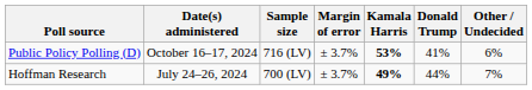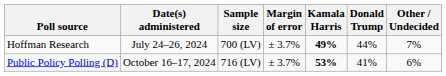rows swapped: Public Policy Polling (D) <-> Hoffman Research
